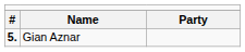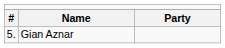Gian Aznar | column 1: bold -> normal
